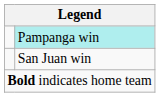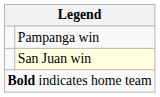Pampanga win | column 2: paleturquoise background -> no background
San Juan win | column 2: no background -> lightyellow background
